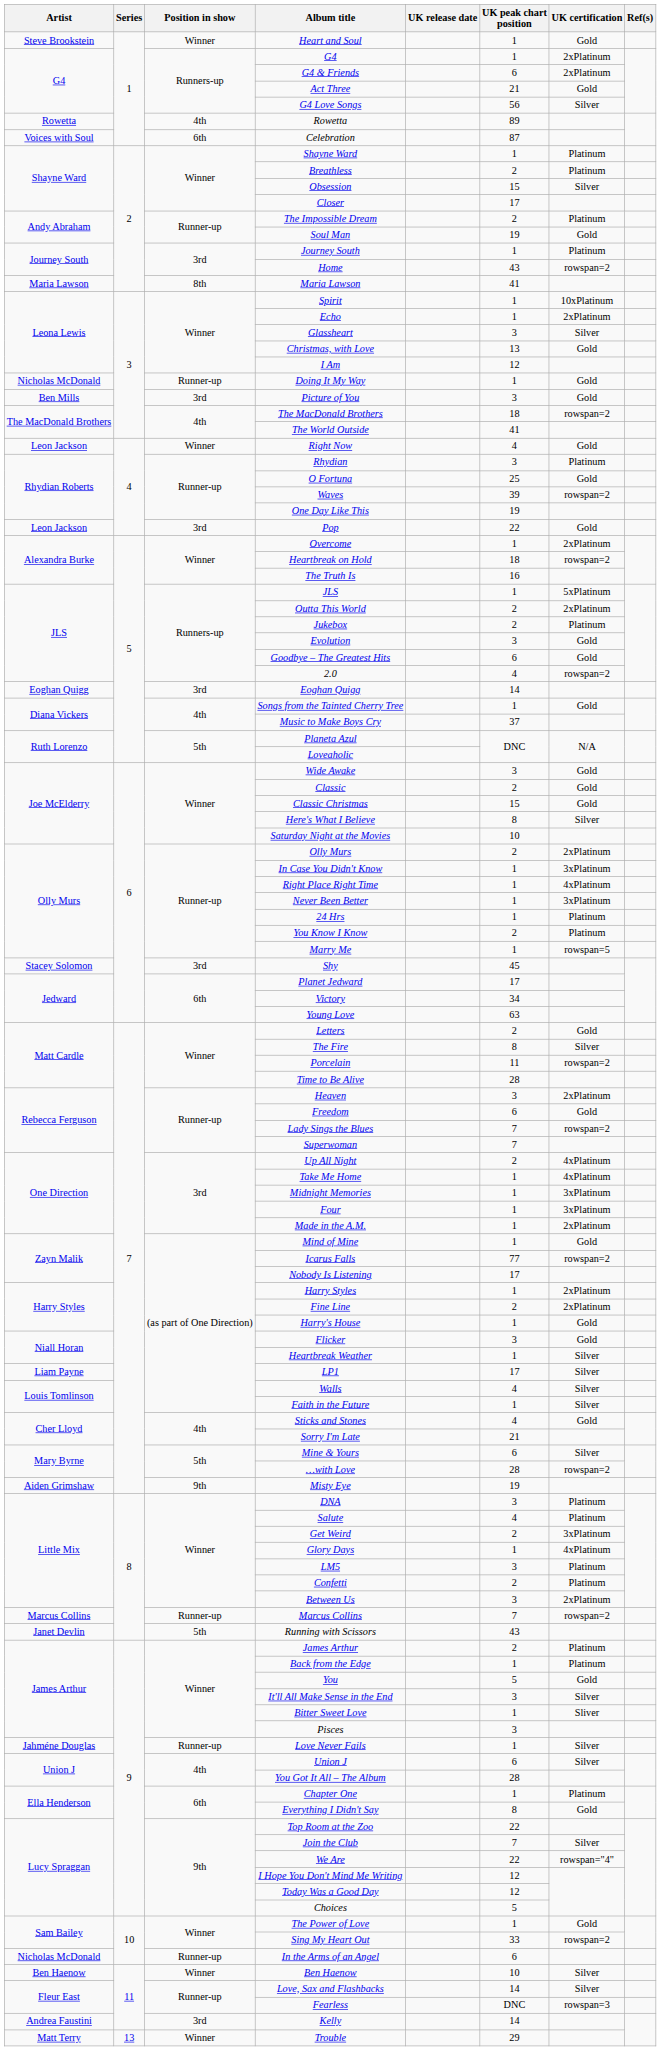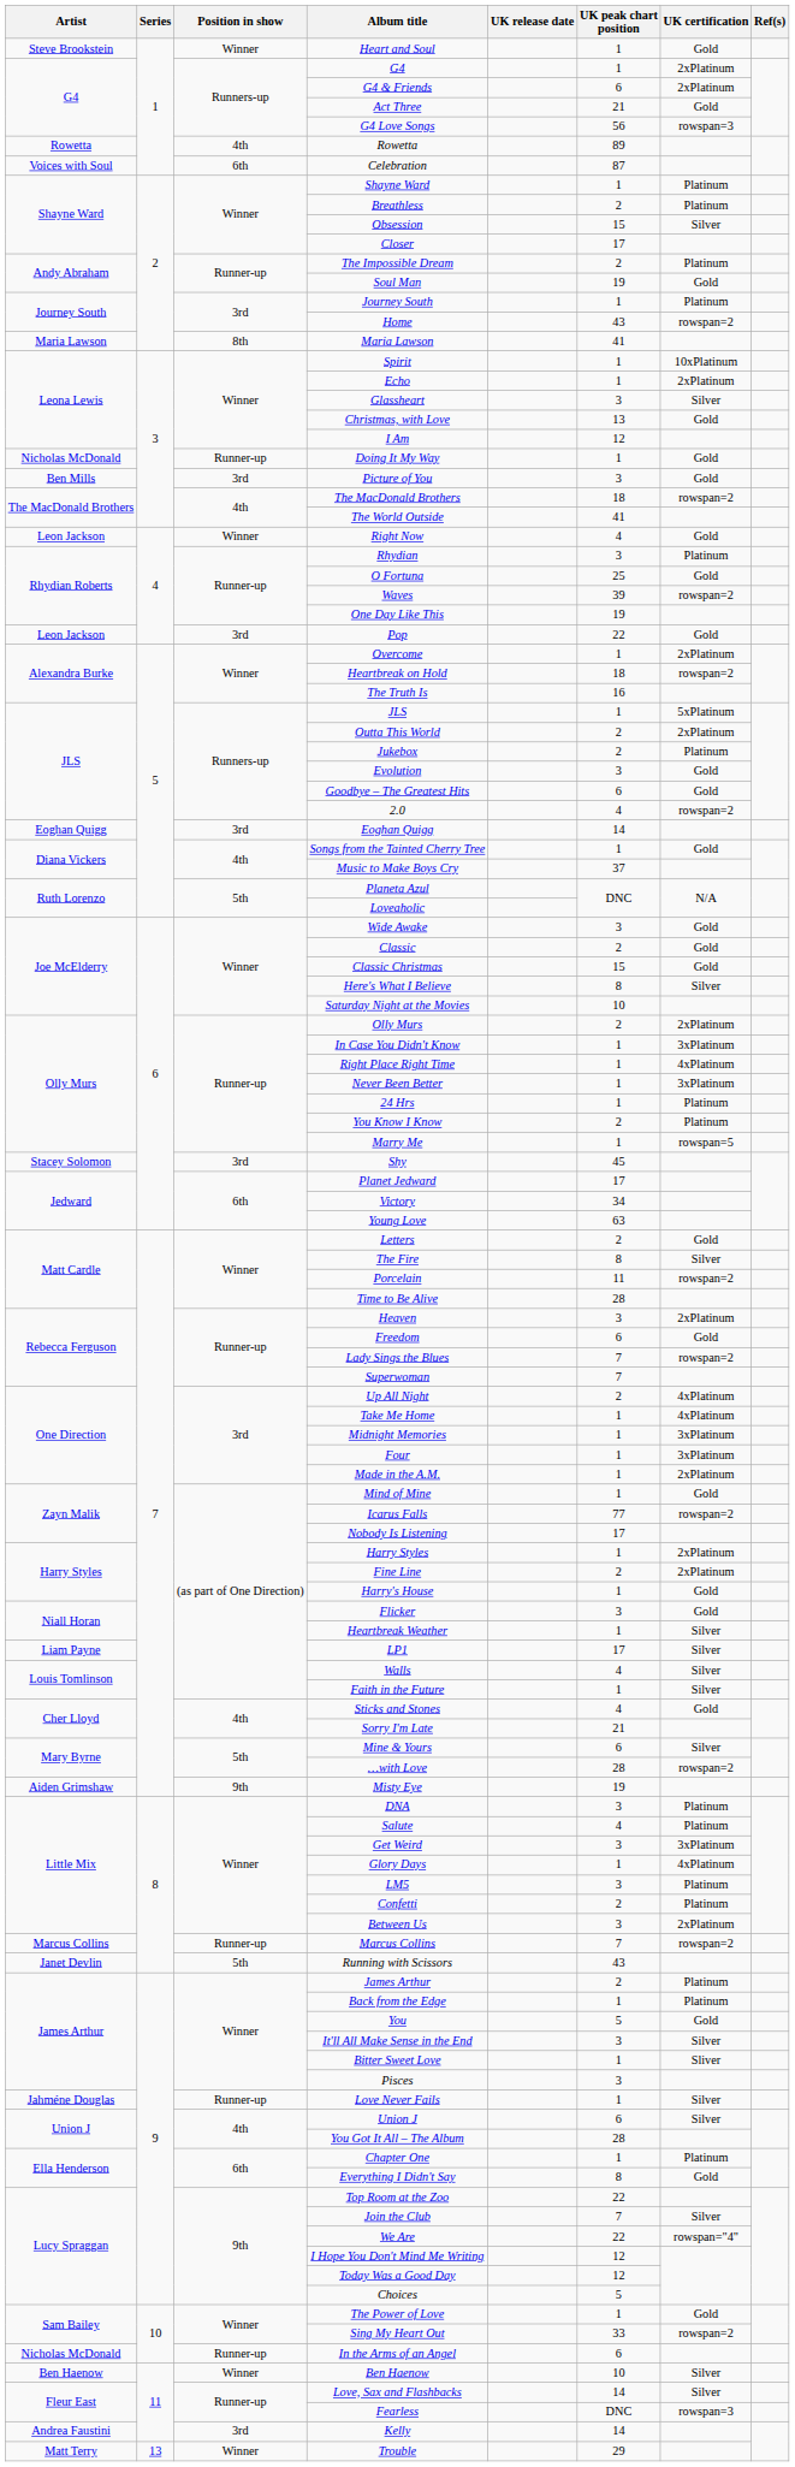G4 Love Songs | UK certification: Silver -> rowspan=3
Get Weird | UK peak chart position: 2 -> 3
